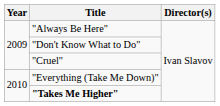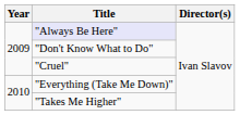"Always Be Here" | Title: no background -> lavender background
"Takes Me Higher" | Title: bold -> normal
